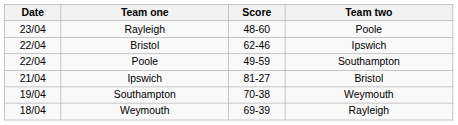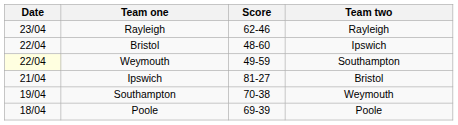row 2 | Score: 48-60 -> 62-46
row 2 | Team two: Poole -> Rayleigh
row 3 | Score: 62-46 -> 48-60
row 4 | Date: no background -> lightyellow background
row 4 | Team one: Poole -> Weymouth
row 7 | Team one: Weymouth -> Poole
row 7 | Team two: Rayleigh -> Poole
